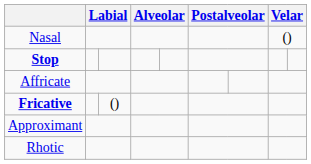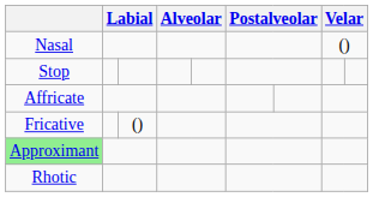Stop | column 1: bold -> normal
Fricative | column 1: bold -> normal
Approximant | column 1: no background -> lightgreen background
